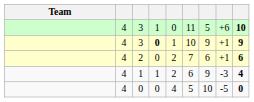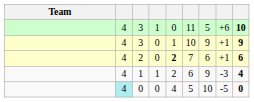row 3 | column 4: bold -> normal
row 4 | column 5: normal -> bold
row 6 | column 2: no background -> paleturquoise background
